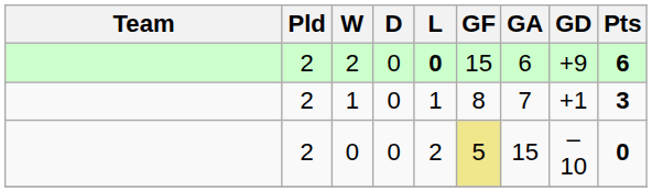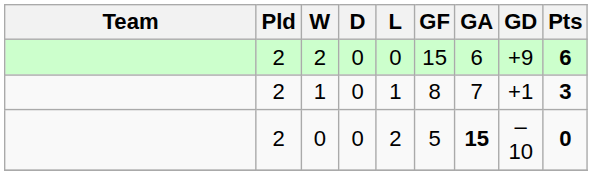row 2 | L: bold -> normal
row 4 | GF: khaki background -> no background
row 4 | GA: normal -> bold
